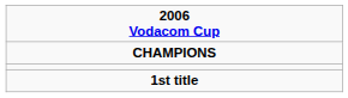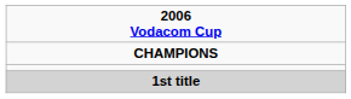row 4 | column 1: no background -> lightgrey background
